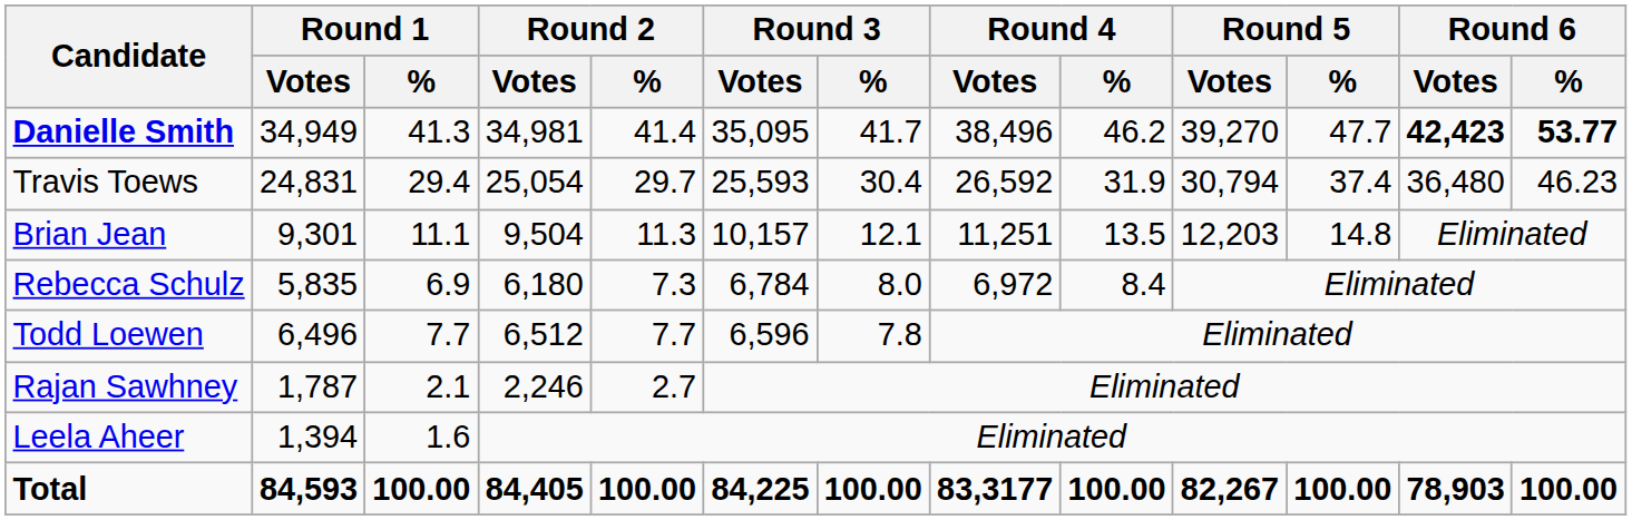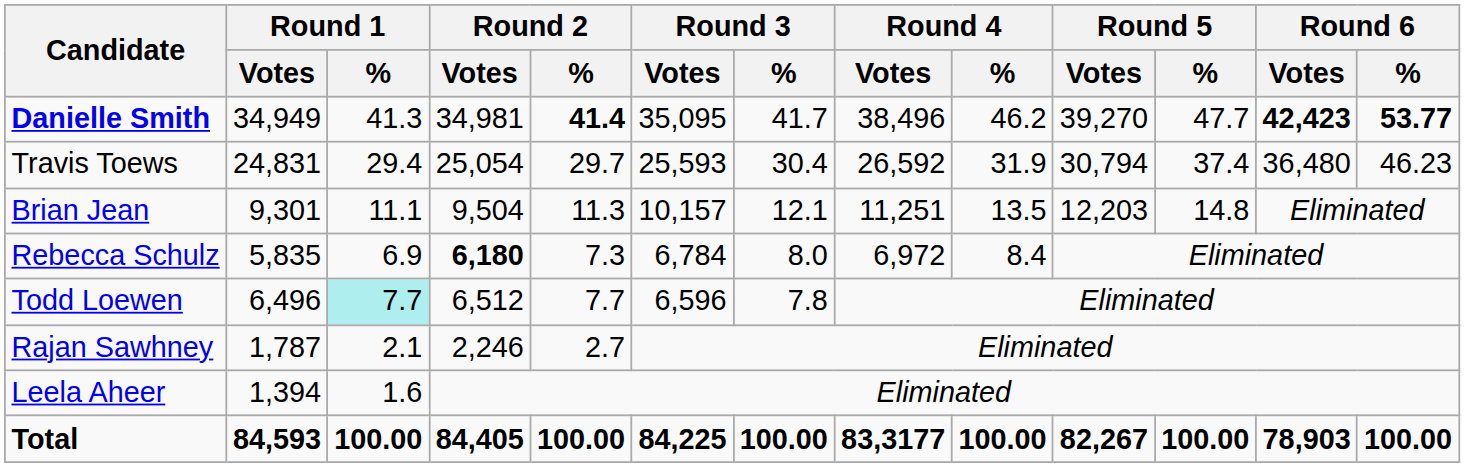Danielle Smith | Round 2 / %: normal -> bold
Rebecca Schulz | Round 2 / Votes: normal -> bold
Todd Loewen | Round 1 / %: no background -> paleturquoise background
